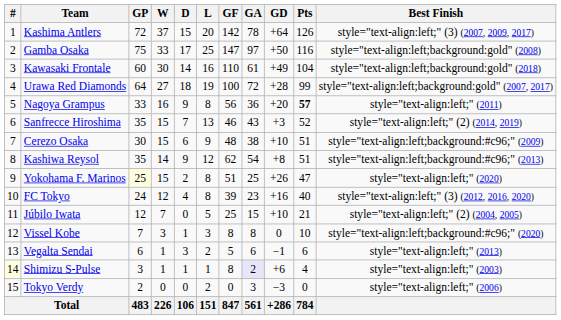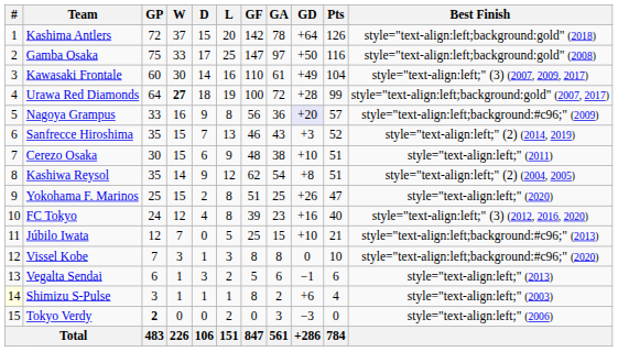Kashima Antlers | Best Finish: style="text-align:left;" (3) (2007, 2009, 2017) -> style="text-align:left;background:gold" (2018)
Kawasaki Frontale | Best Finish: style="text-align:left;background:gold" (2018) -> style="text-align:left;" (3) (2007, 2009, 2017)
Urawa Red Diamonds | W: normal -> bold
Nagoya Grampus | GD: no background -> lavender background
Nagoya Grampus | Pts: bold -> normal
Nagoya Grampus | Best Finish: style="text-align:left;" (2011) -> style="text-align:left;background:#c96;" (2009)
Cerezo Osaka | Best Finish: style="text-align:left;background:#c96;" (2009) -> style="text-align:left;" (2011)
Kashiwa Reysol | Best Finish: style="text-align:left;background:#c96;" (2013) -> style="text-align:left;" (2) (2004, 2005)
Yokohama F. Marinos | GP: lightyellow background -> no background
Júbilo Iwata | Best Finish: style="text-align:left;" (2) (2004, 2005) -> style="text-align:left;background:#c96;" (2013)
Shimizu S-Pulse | GA: lavender background -> no background
Tokyo Verdy | GP: normal -> bold
